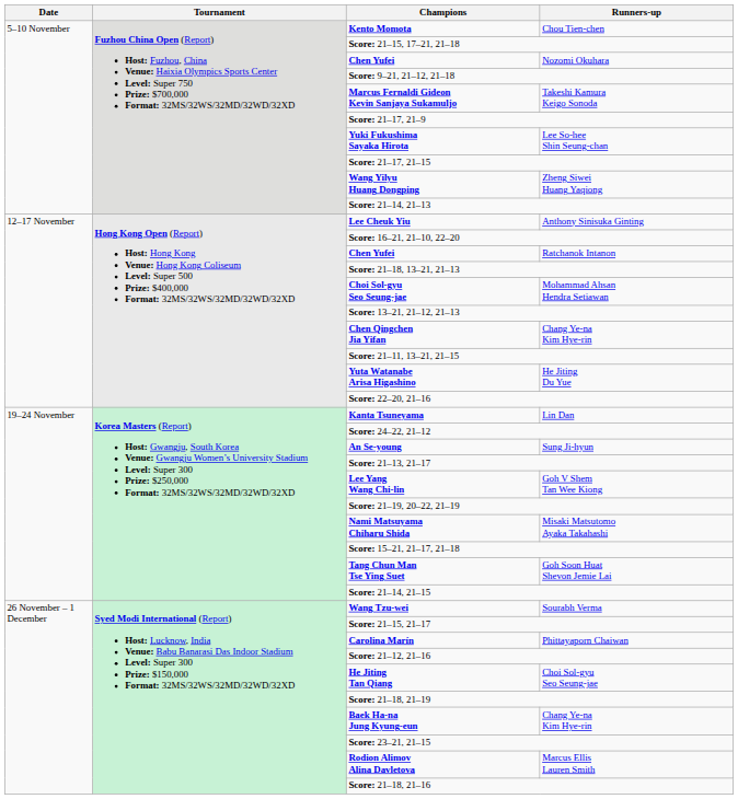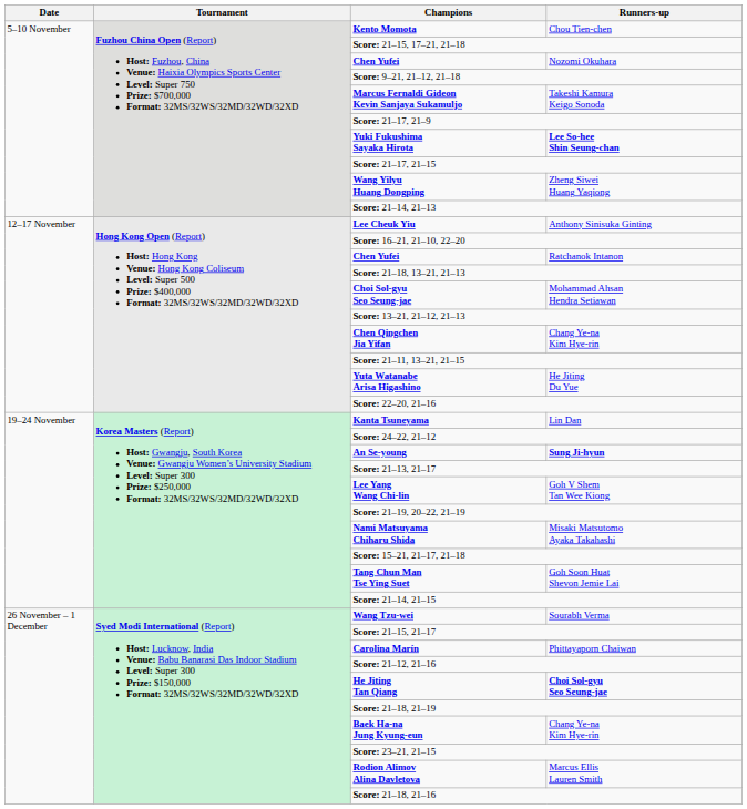Yuki Fukushima Sayaka Hirota | Runners-up: normal -> bold
An Se-young | Runners-up: normal -> bold
He Jiting Tan Qiang | Runners-up: normal -> bold
